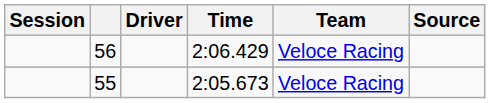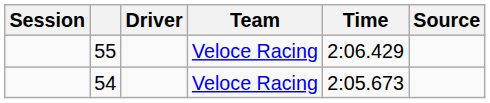columns swapped: Team <-> Time
row 2 | column 2: 56 -> 55
row 3 | column 2: 55 -> 54
